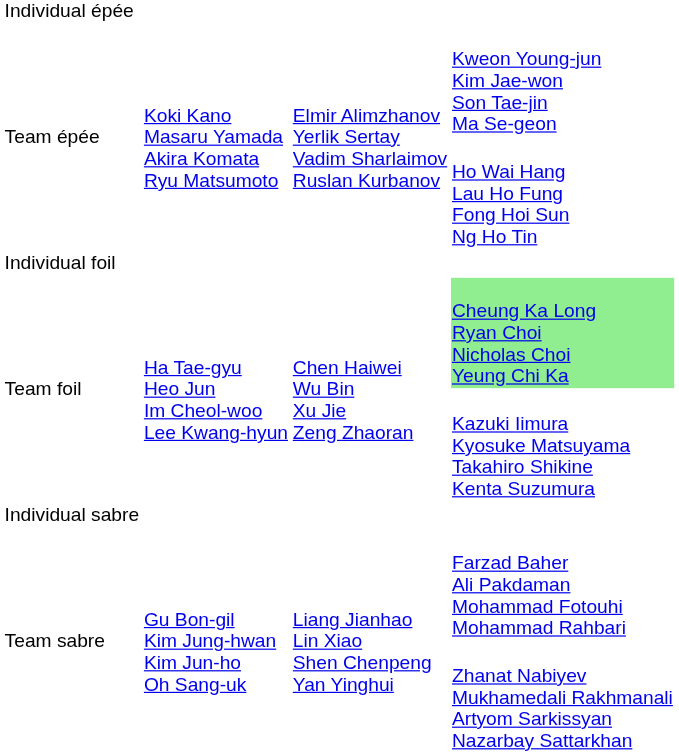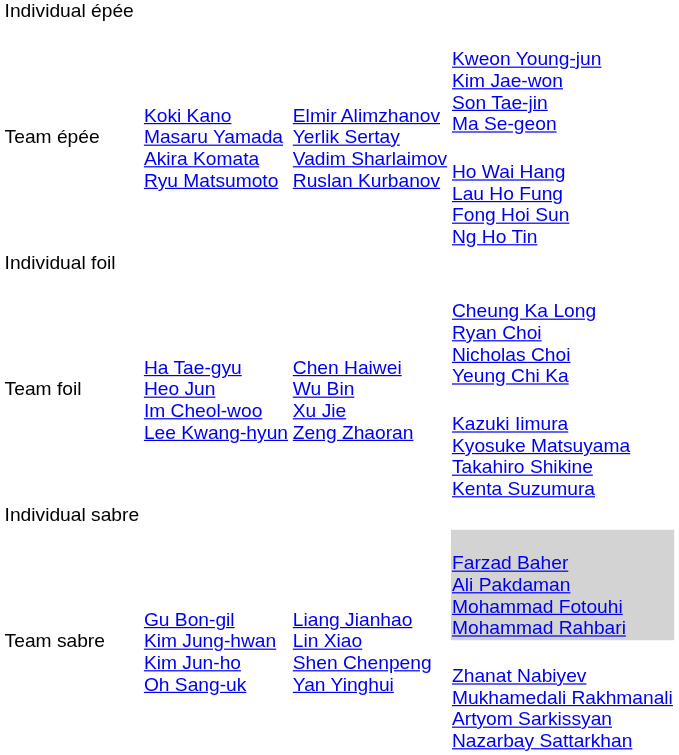Cheung Ka Long Ryan Choi Nicholas Choi Yeung Chi Ka | column 4: lightgreen background -> no background
Farzad Baher Ali Pakdaman Mohammad Fotouhi Mohammad Rahbari | column 4: no background -> lightgrey background
